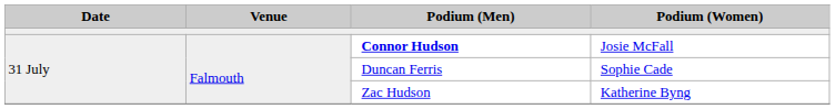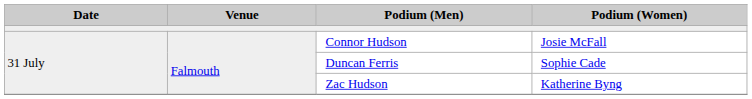Connor Hudson | Podium (Men): bold -> normal
